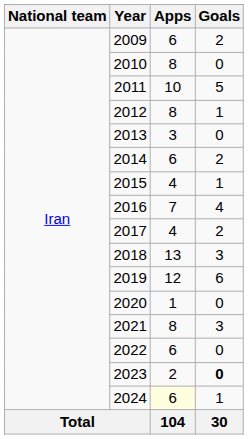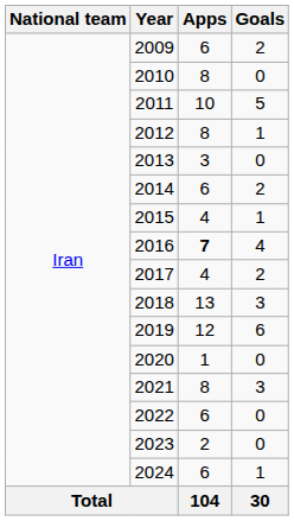2016 | Apps: normal -> bold
2023 | Goals: bold -> normal
2024 | Apps: lightyellow background -> no background
